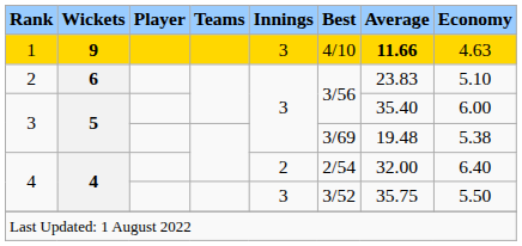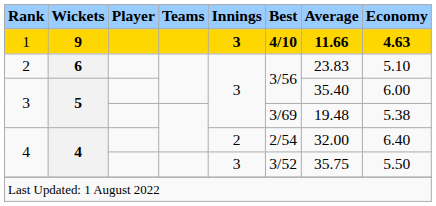1 | Innings: normal -> bold
1 | Best: normal -> bold
1 | Economy: normal -> bold
